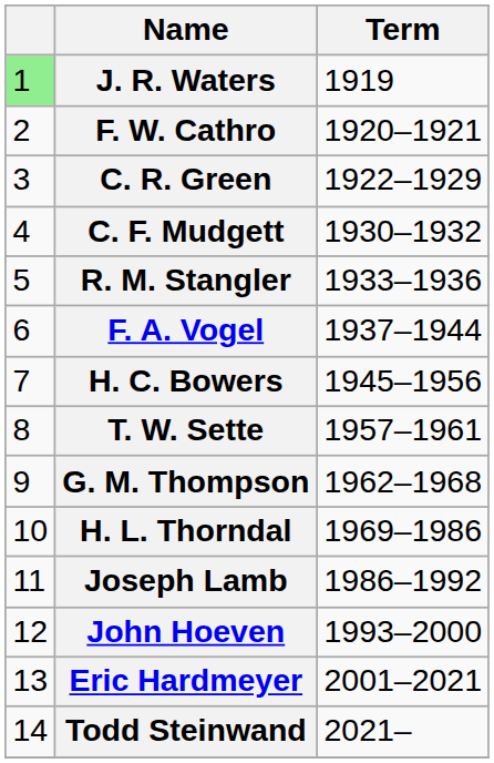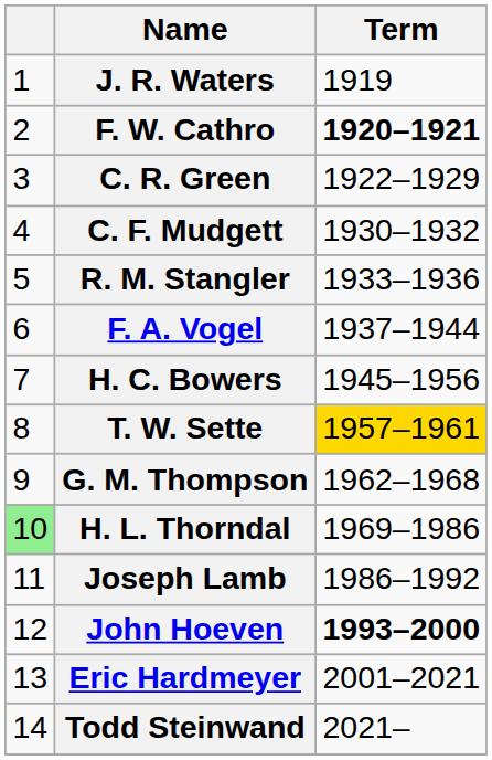J. R. Waters | column 1: lightgreen background -> no background
F. W. Cathro | Term: normal -> bold
T. W. Sette | Term: no background -> gold background
H. L. Thorndal | column 1: no background -> lightgreen background
John Hoeven | Term: normal -> bold
